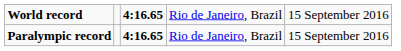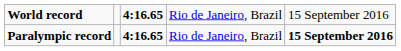Paralympic record | column 5: normal -> bold
